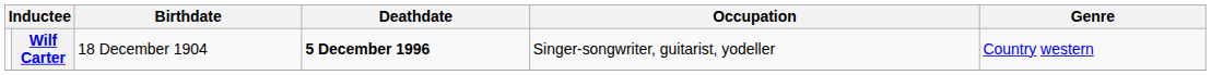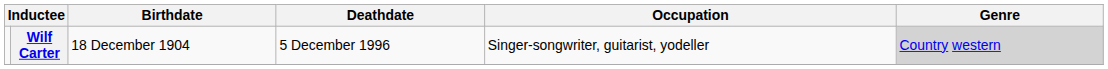Wilf Carter | Deathdate: bold -> normal
Wilf Carter | Genre: no background -> lightgrey background
